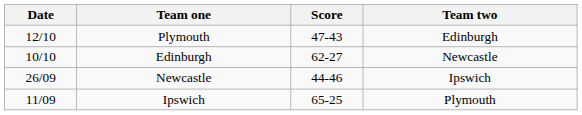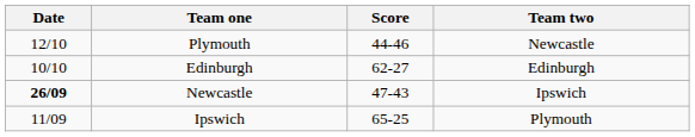row 2 | Score: 47-43 -> 44-46
row 2 | Team two: Edinburgh -> Newcastle
row 3 | Team two: Newcastle -> Edinburgh
row 4 | Date: normal -> bold
row 4 | Score: 44-46 -> 47-43
